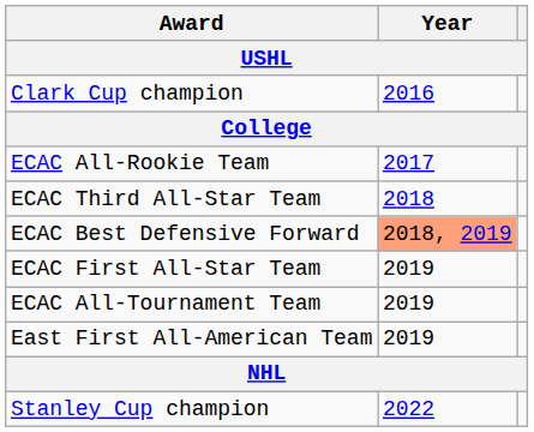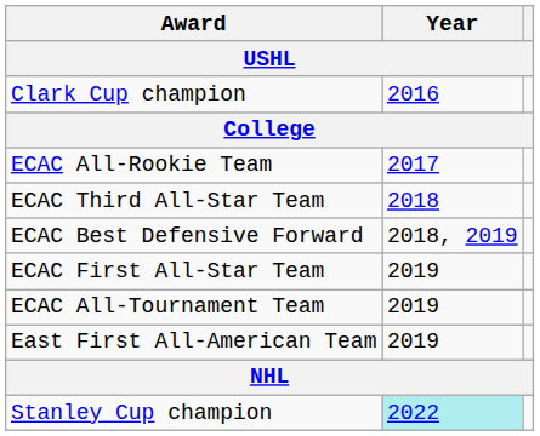ECAC Best Defensive Forward | Year: lightsalmon background -> no background
Stanley Cup champion | Year: no background -> paleturquoise background
